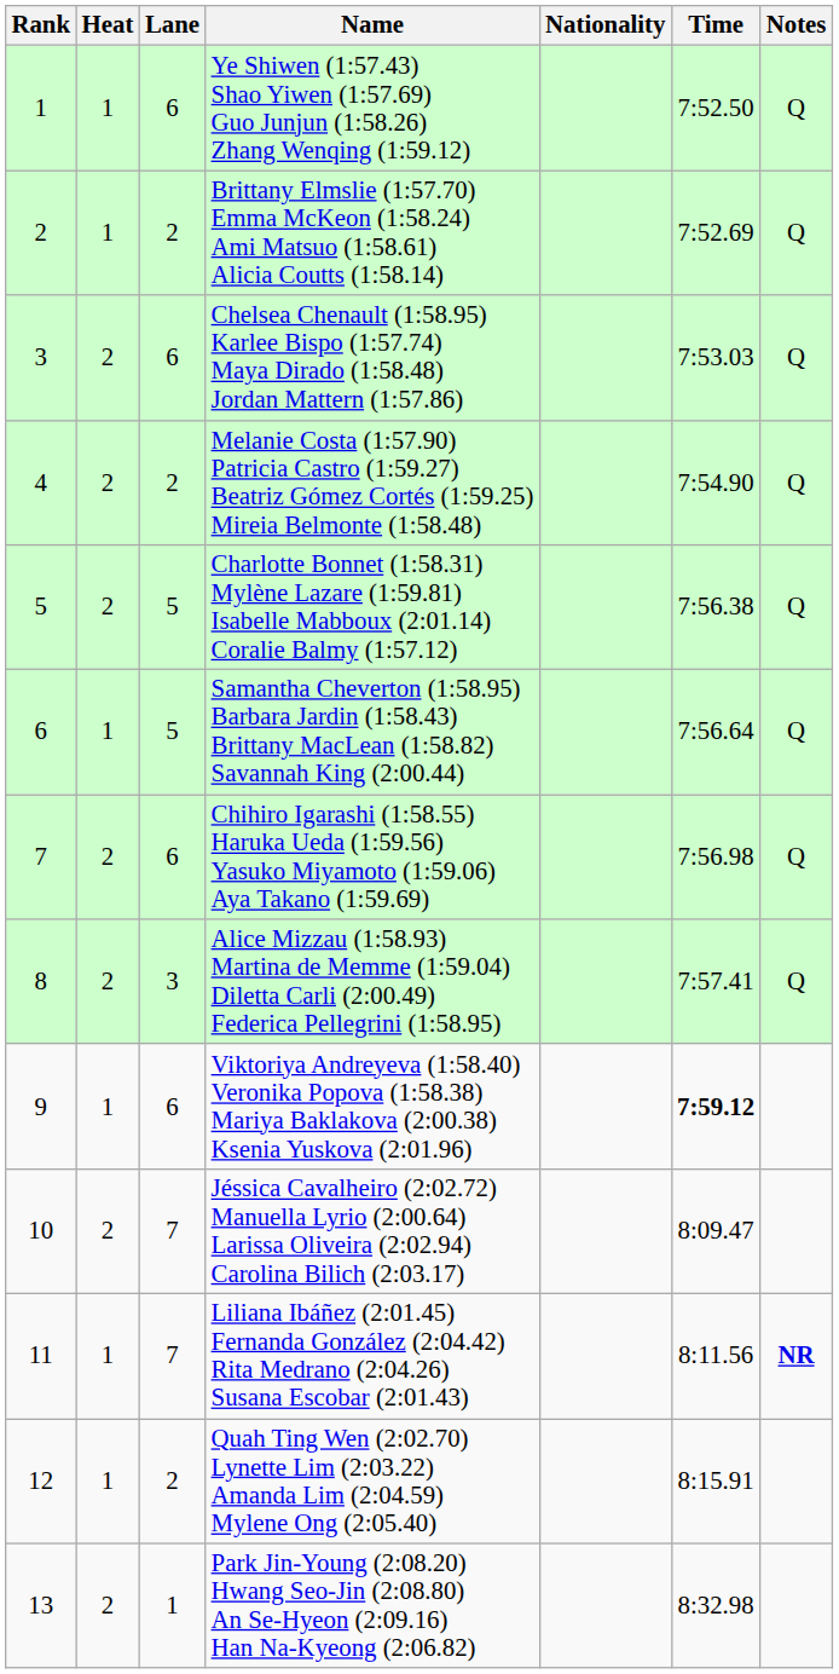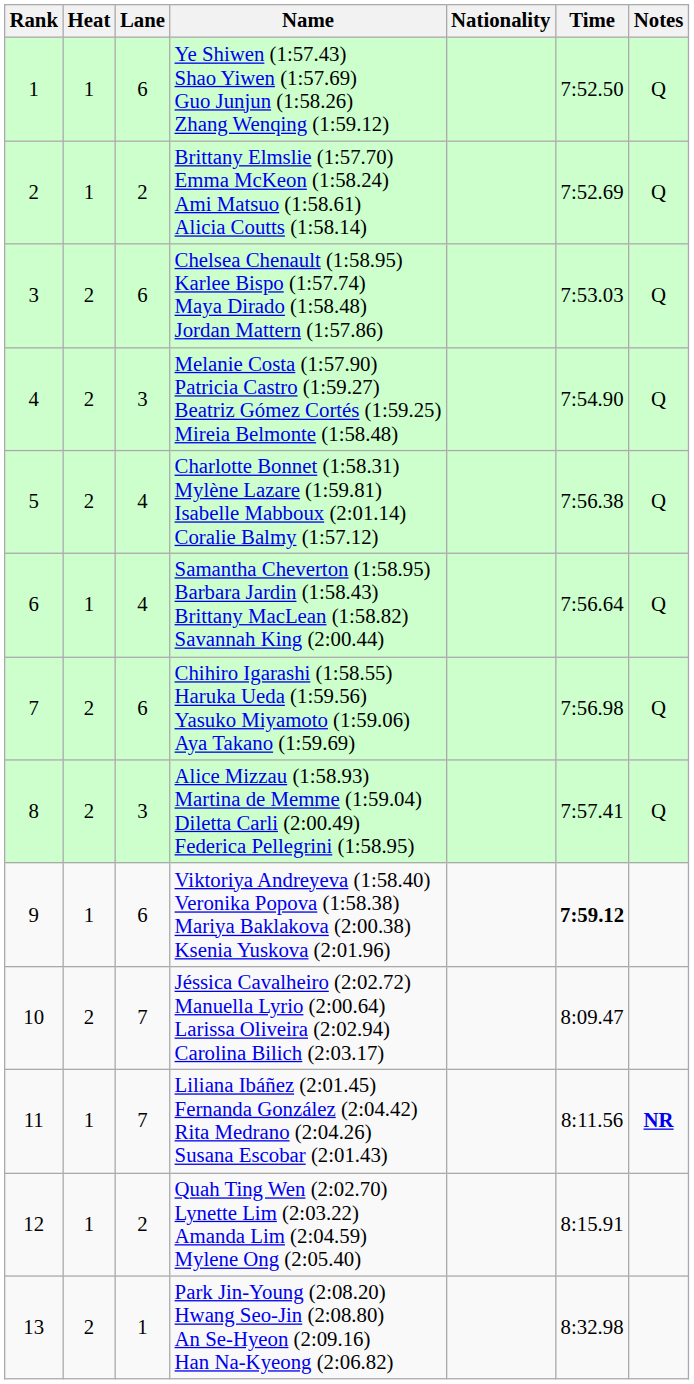row 5 | Lane: 2 -> 3
row 6 | Lane: 5 -> 4
row 7 | Lane: 5 -> 4
